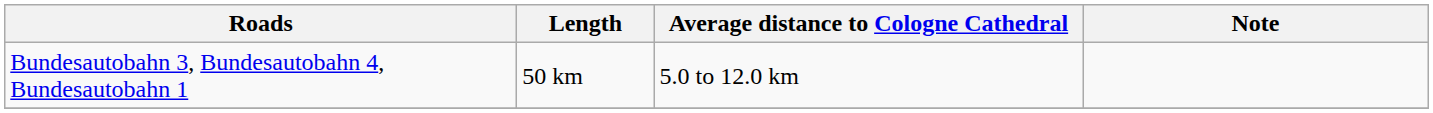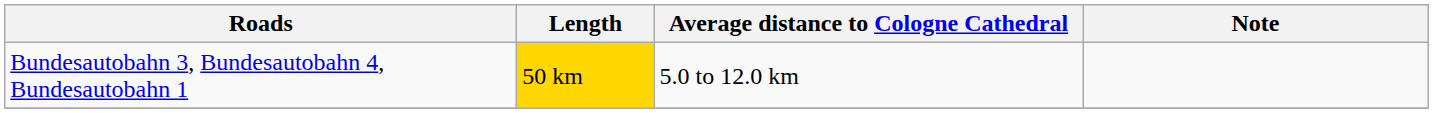Bundesautobahn 3, Bundesautobahn 4, Bundesautobahn 1 | Length: no background -> gold background
